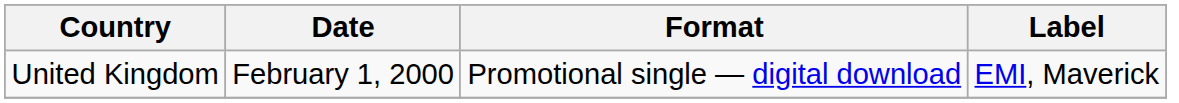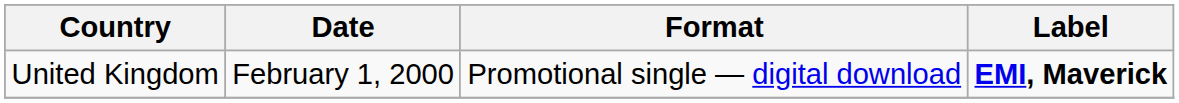United Kingdom | Label: normal -> bold
